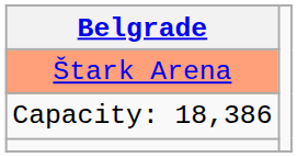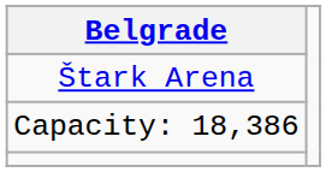Štark Arena | Belgrade: lightsalmon background -> no background
